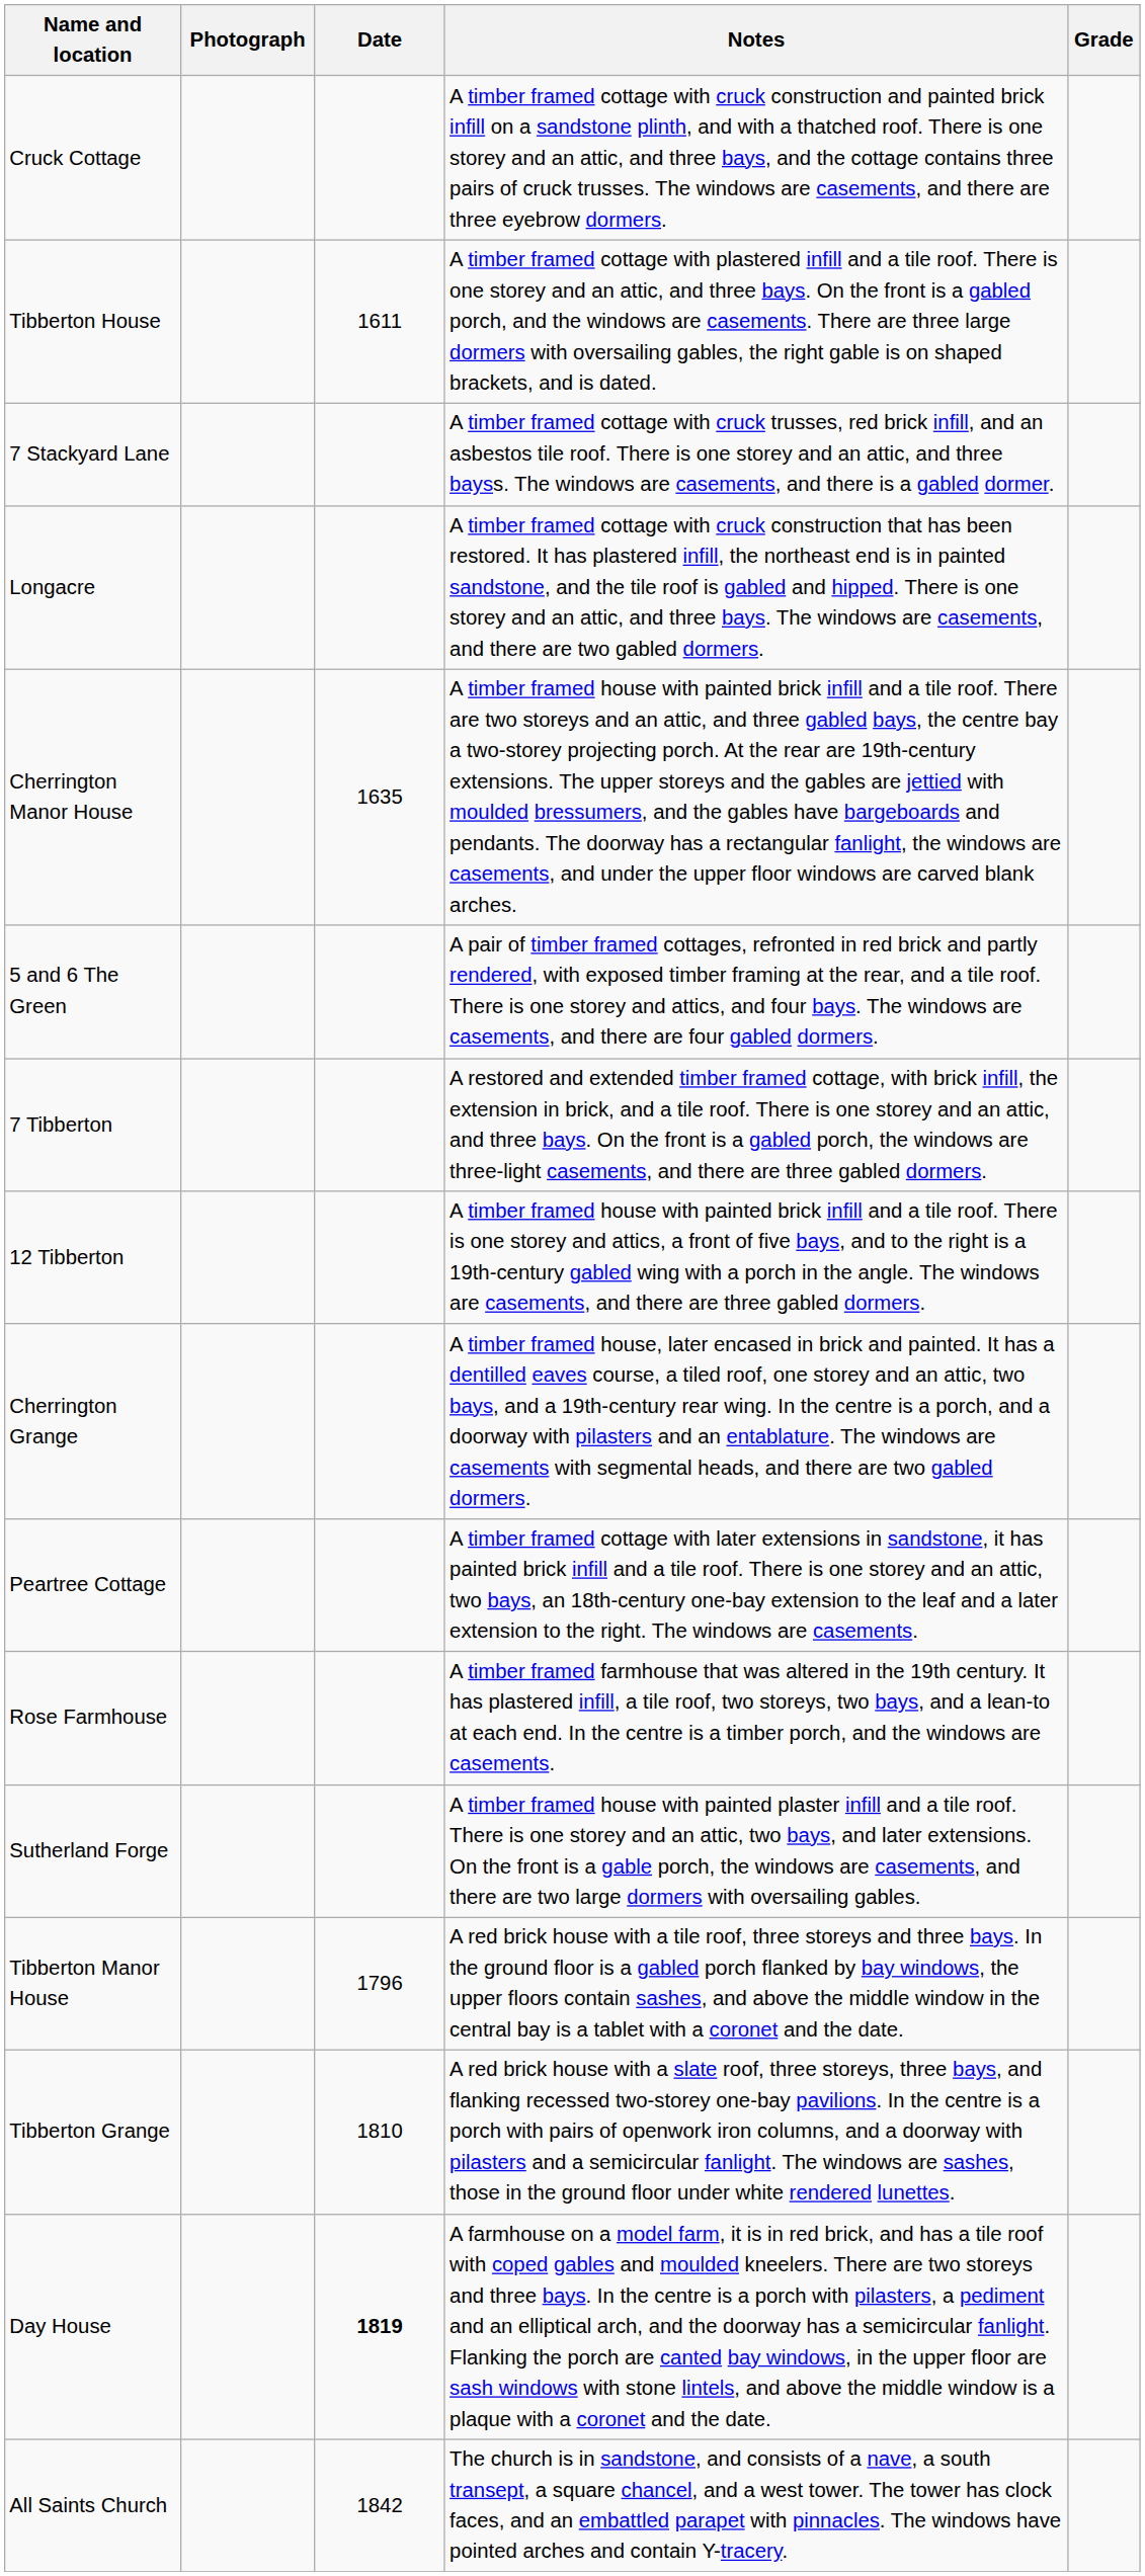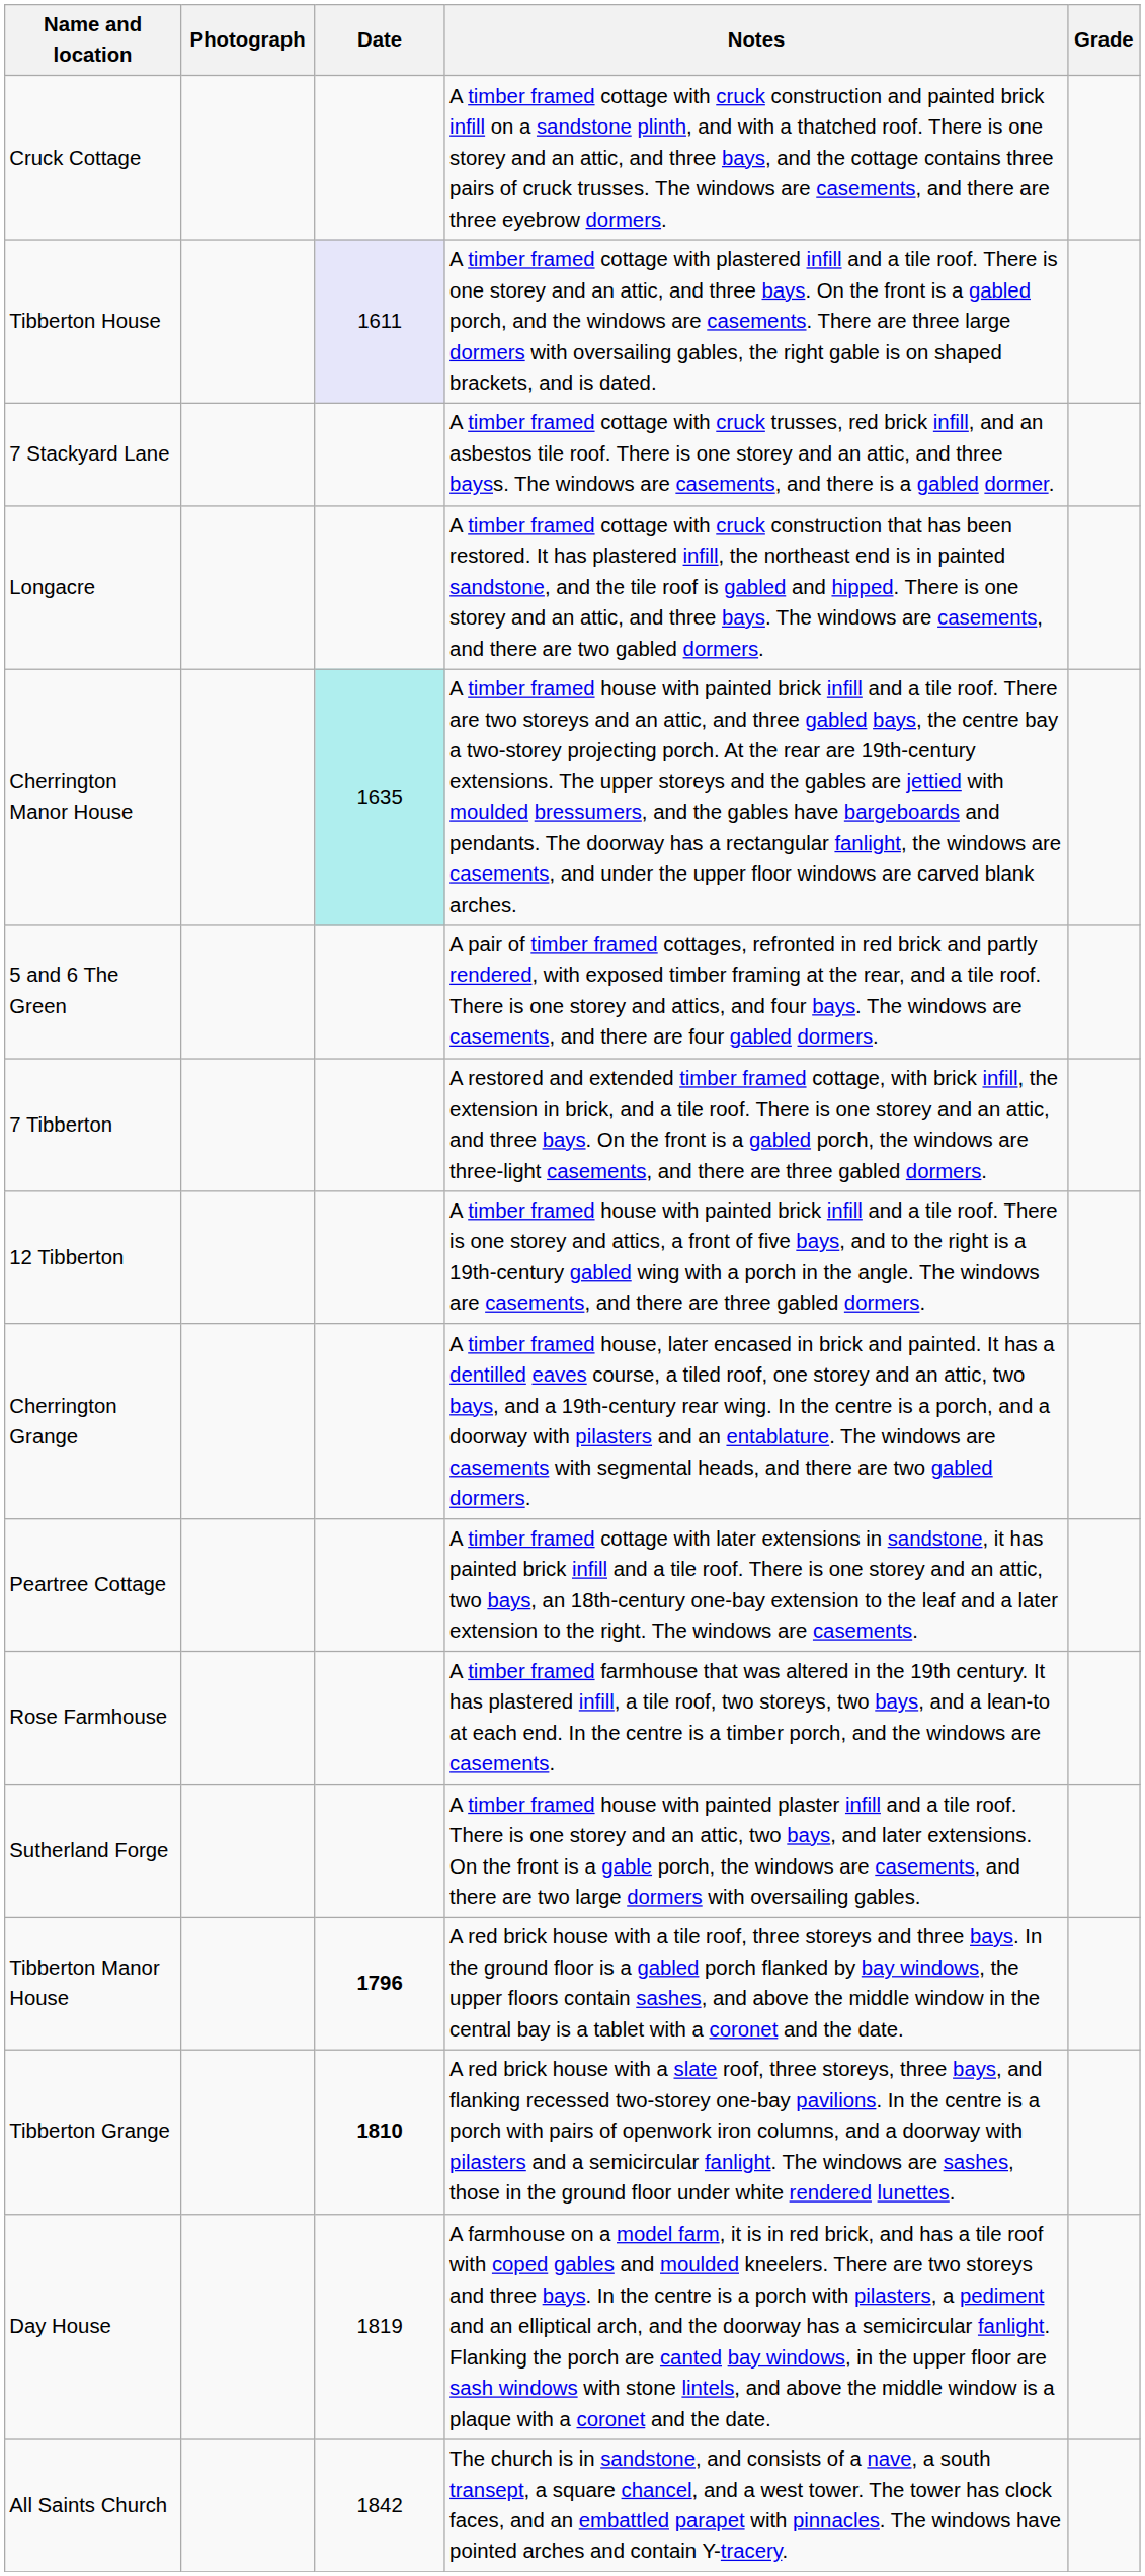Tibberton House | Date: no background -> lavender background
Cherrington Manor House | Date: no background -> paleturquoise background
Tibberton Manor House | Date: normal -> bold
Tibberton Grange | Date: normal -> bold
Day House | Date: bold -> normal
